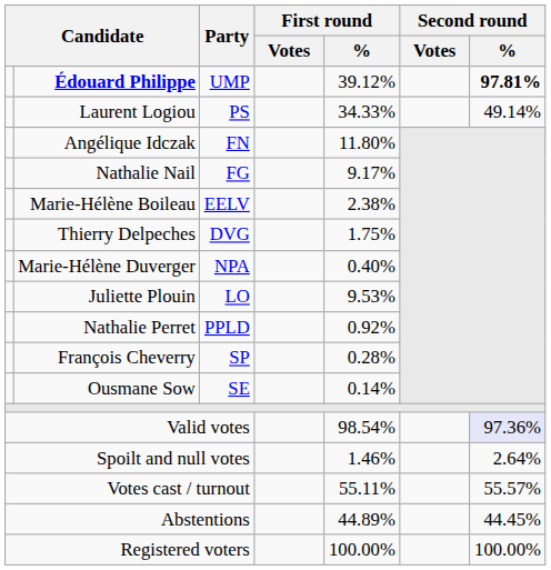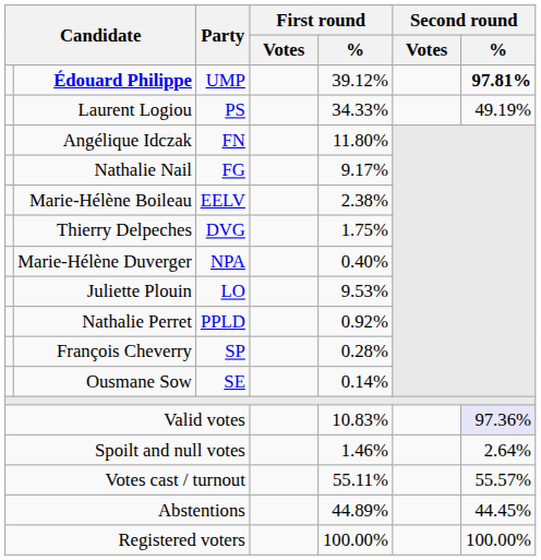Laurent Logiou | Second round / %: 49.14% -> 49.19%
Valid votes | First round / %: 98.54% -> 10.83%
